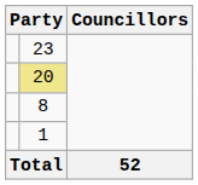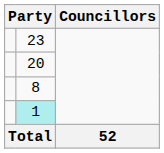20 | column 2: khaki background -> no background
1 | column 2: no background -> paleturquoise background
